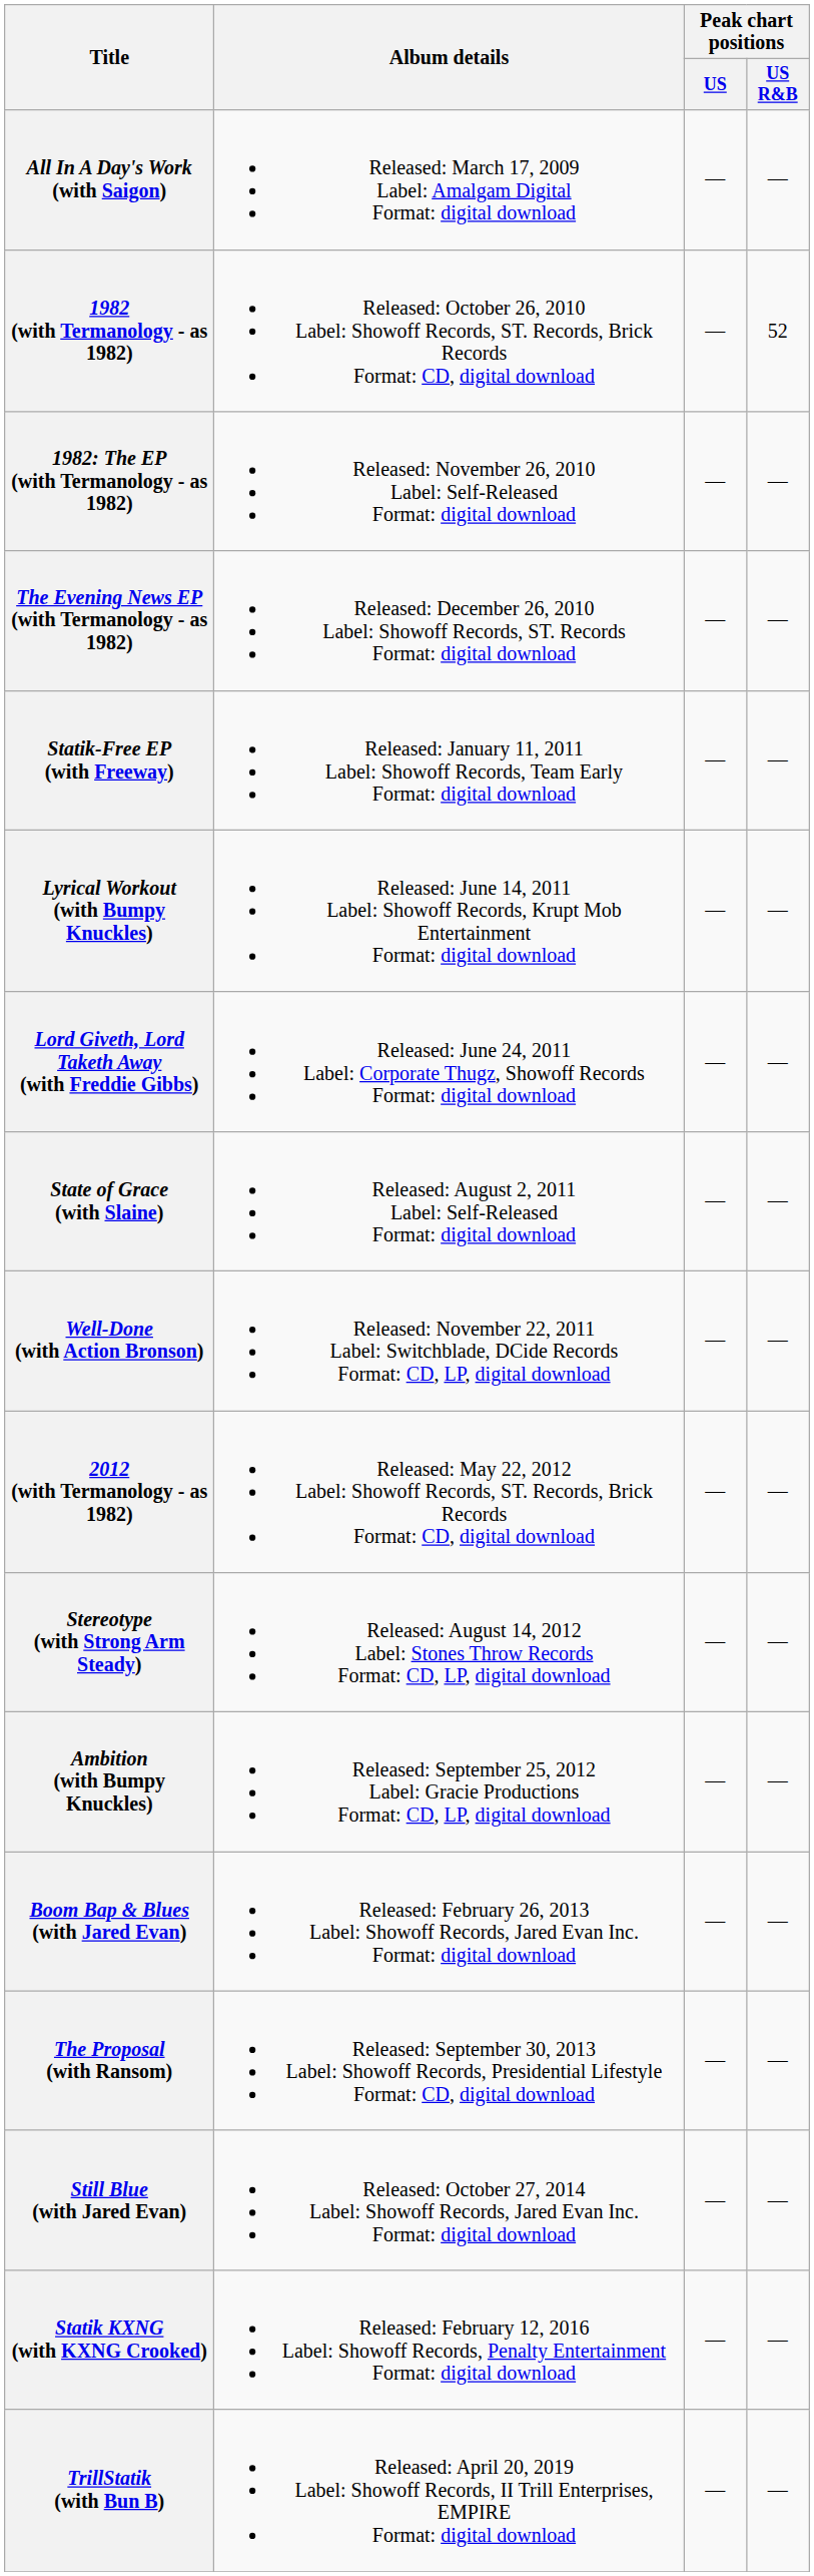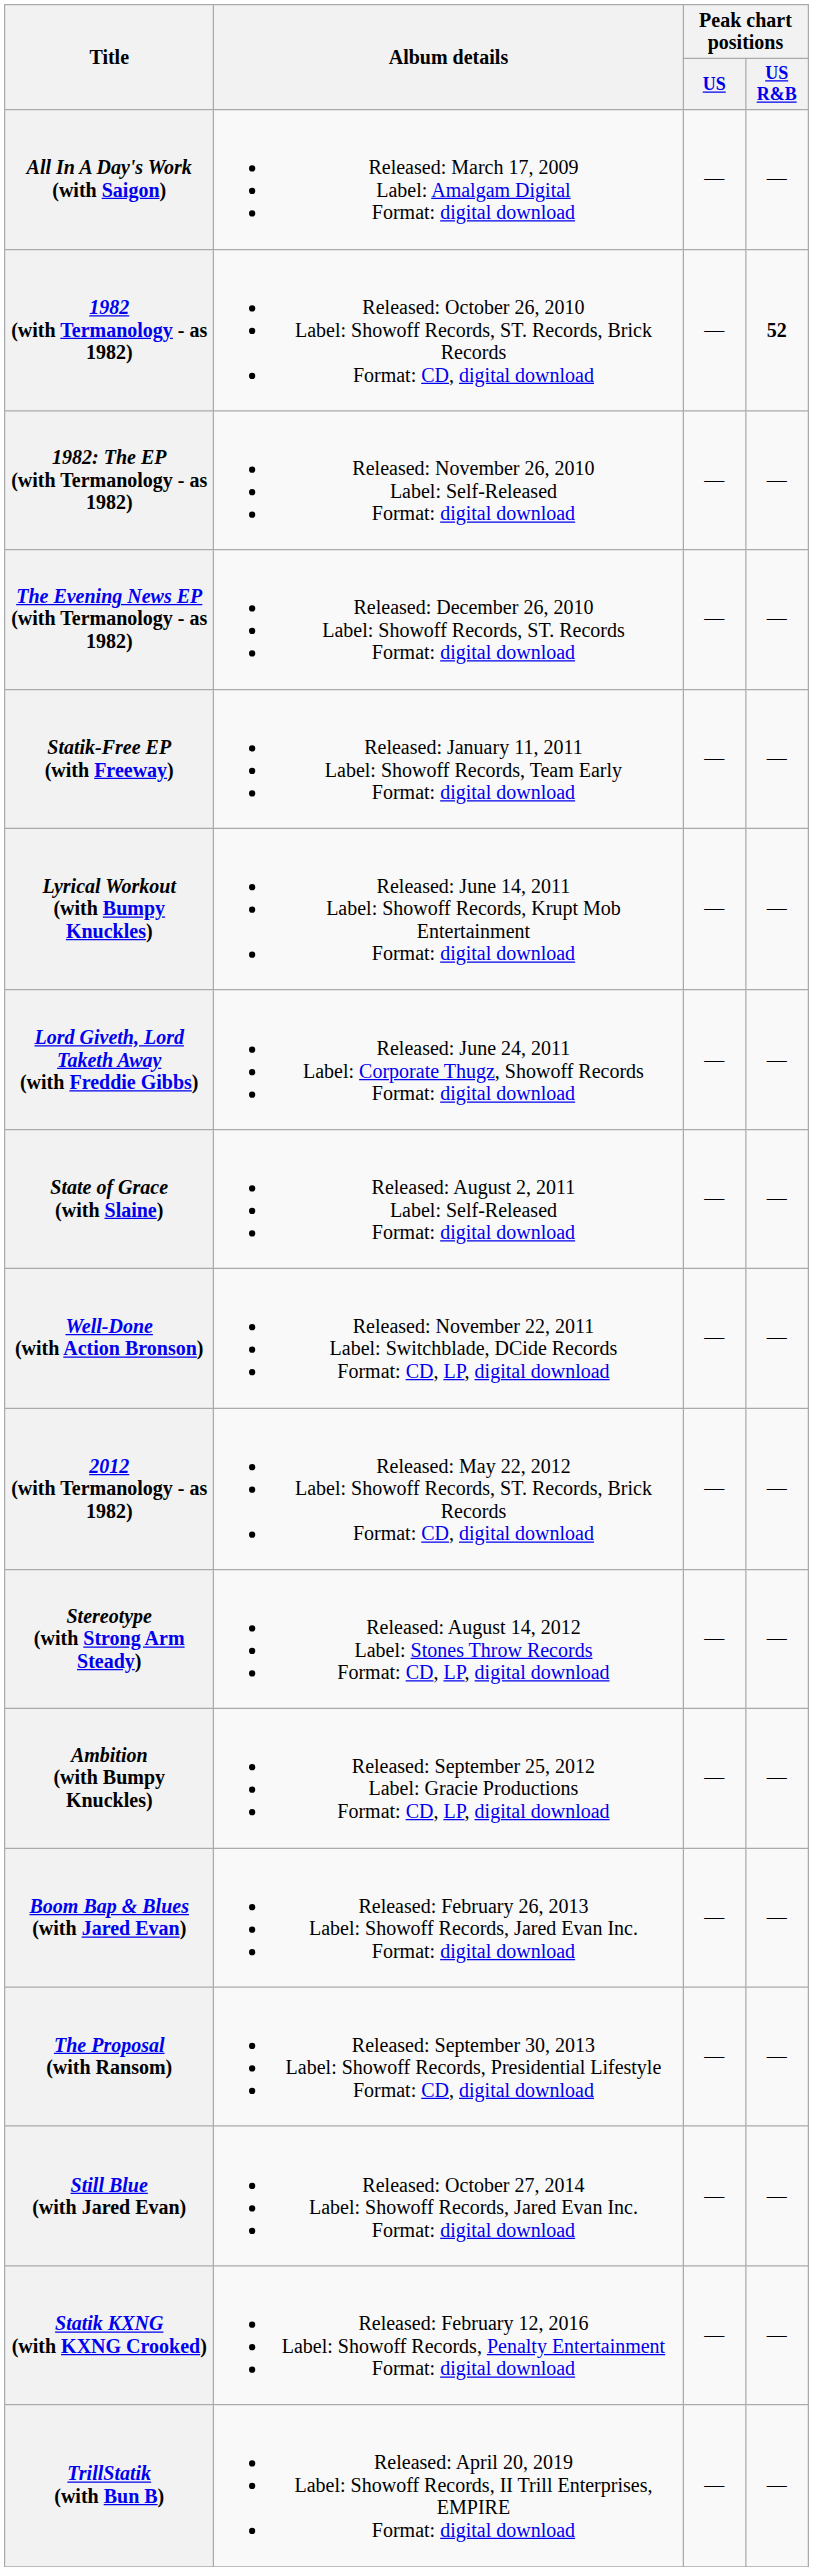1982 (with Termanology - as 1982) | Peak chart positions / US R&B: normal -> bold
